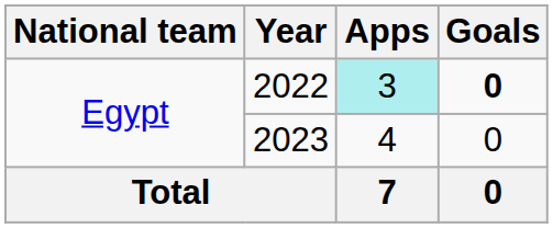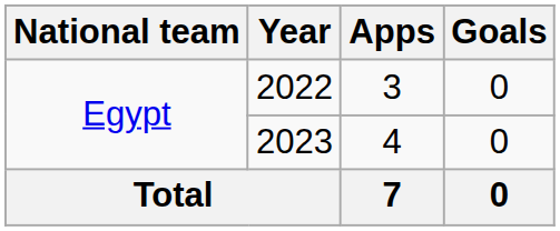2022 | Apps: paleturquoise background -> no background
2022 | Goals: bold -> normal
